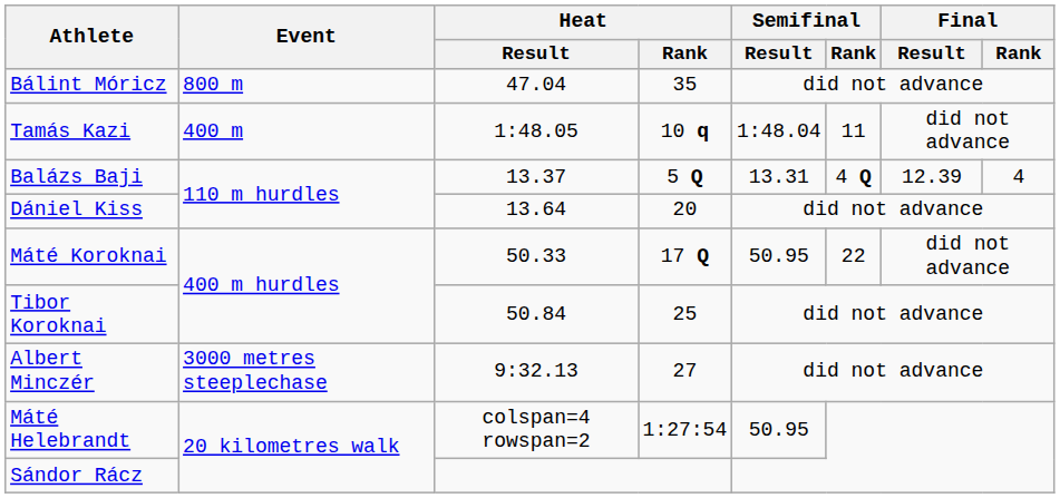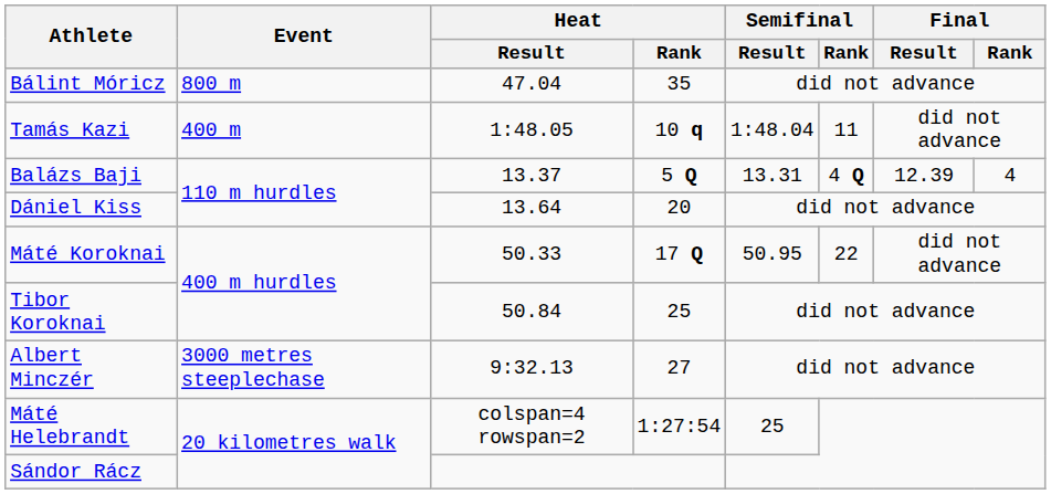Máté Helebrandt | Semifinal / Result: 50.95 -> 25
